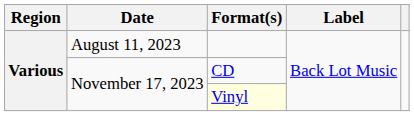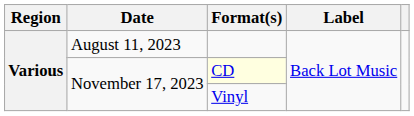CD | Format(s): no background -> lightyellow background
Vinyl | Format(s): lightyellow background -> no background
